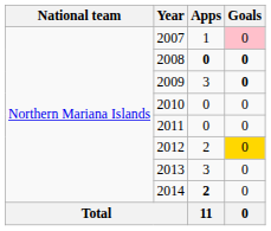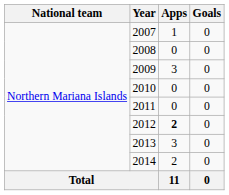2007 | Goals: pink background -> no background
2008 | Apps: bold -> normal
2008 | Goals: bold -> normal
2009 | Goals: bold -> normal
2012 | Apps: normal -> bold
2012 | Goals: gold background -> no background
2014 | Apps: bold -> normal
